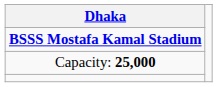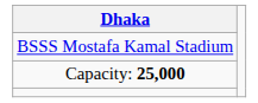BSSS Mostafa Kamal Stadium | Dhaka: bold -> normal
